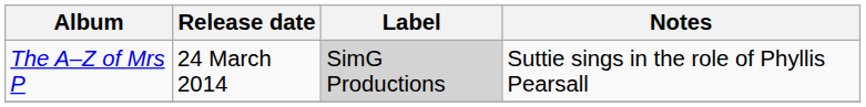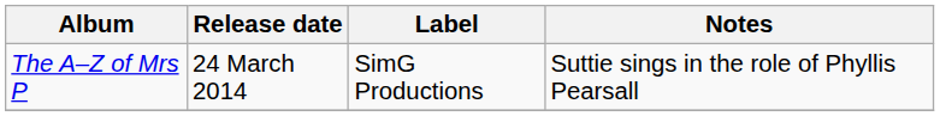The A–Z of Mrs P | Label: lightgrey background -> no background
